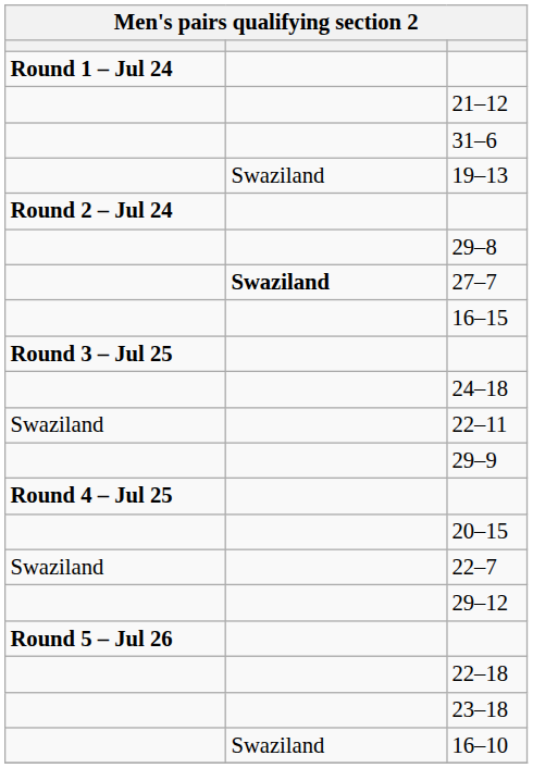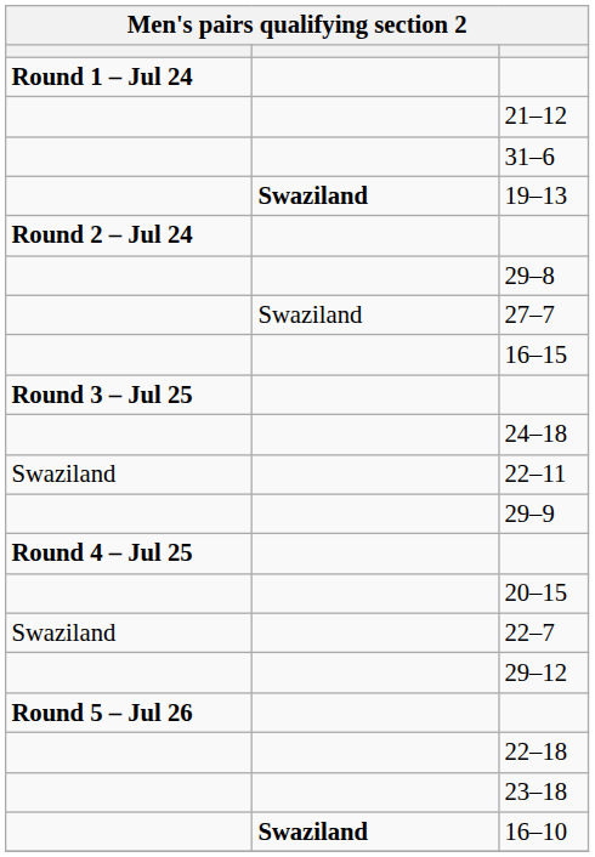19–13 | column 2: normal -> bold
27–7 | column 2: bold -> normal
16–10 | column 2: normal -> bold
